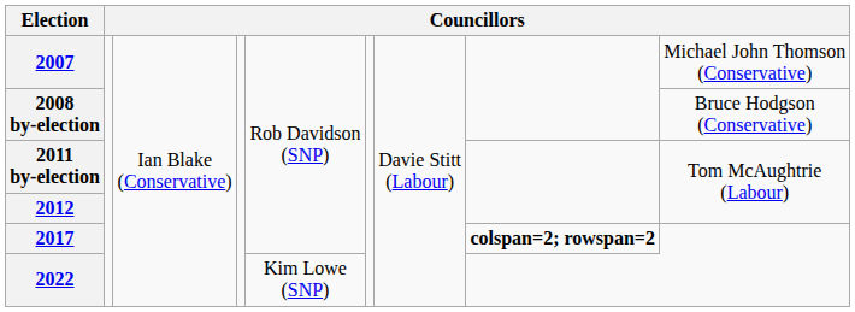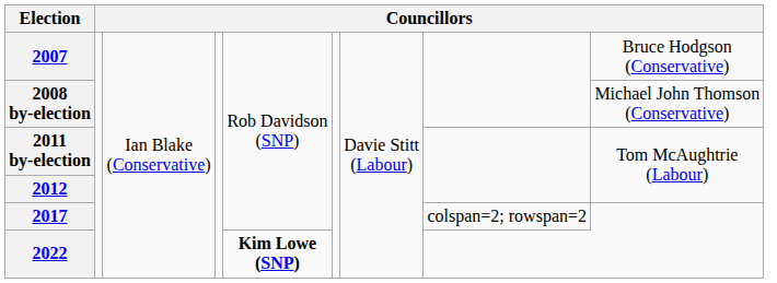2007 | column 9: Michael John Thomson (Conservative) -> Bruce Hodgson (Conservative)
2008 by-election | column 9: Bruce Hodgson (Conservative) -> Michael John Thomson (Conservative)
2017 | column 8: bold -> normal
2022 | column 5: normal -> bold
